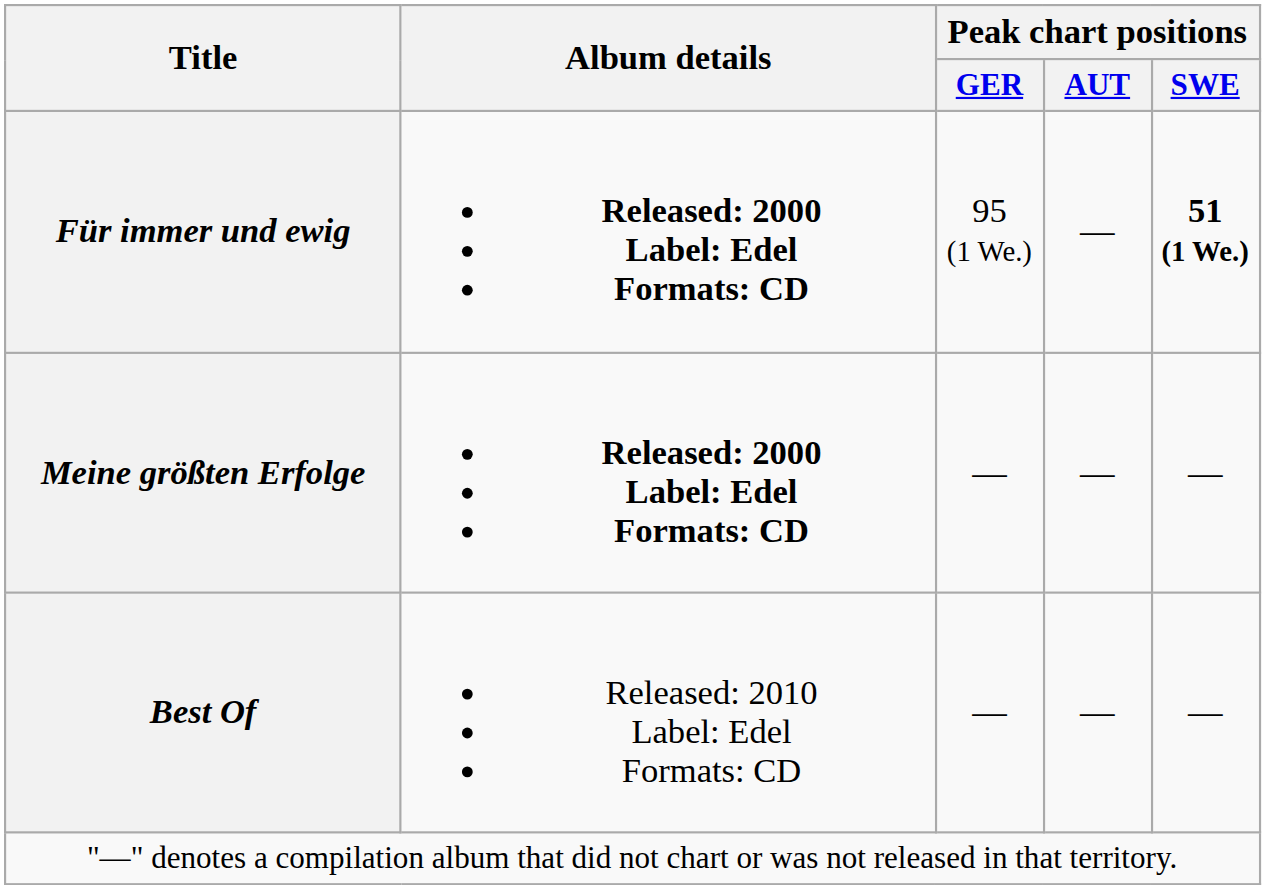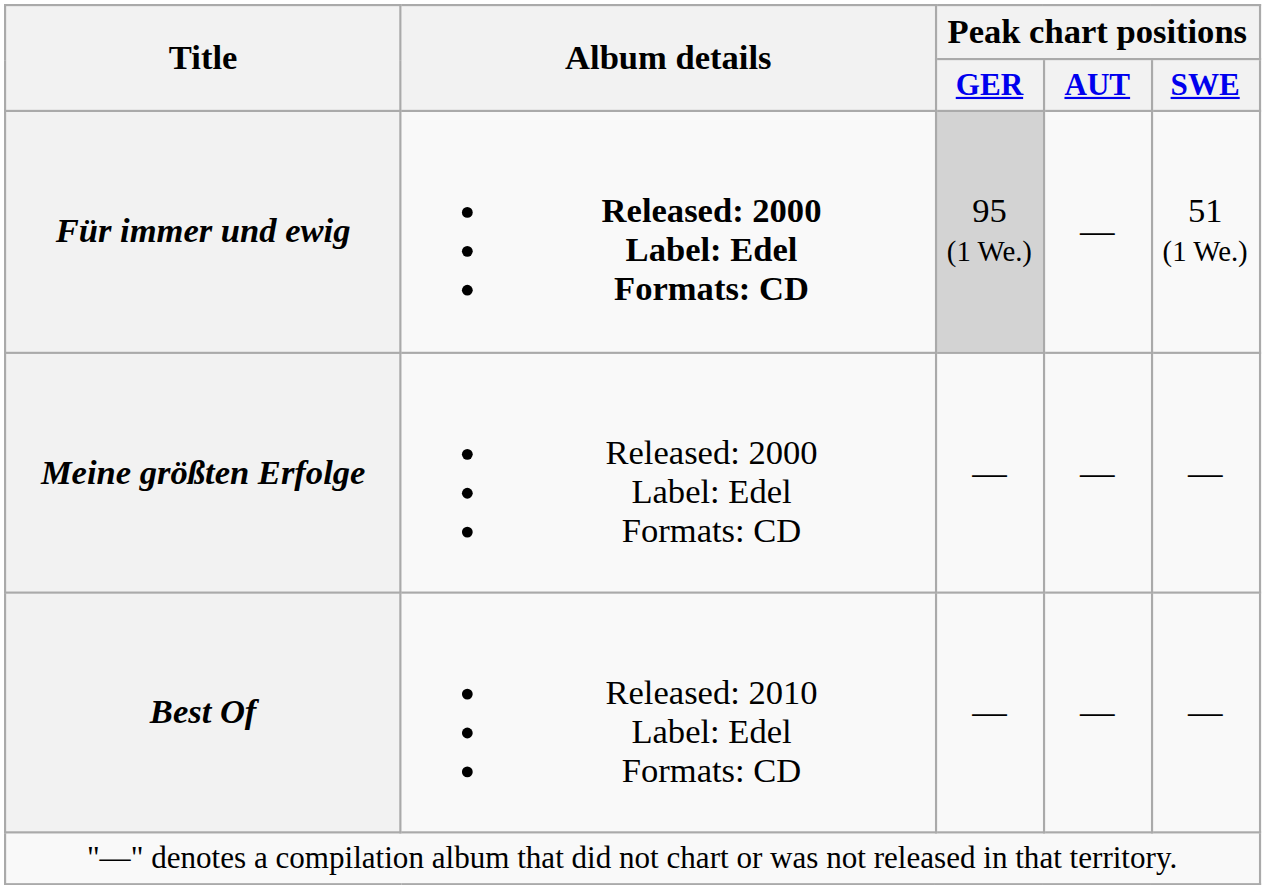Für immer und ewig | Peak chart positions / GER: no background -> lightgrey background
Für immer und ewig | Peak chart positions / SWE: bold -> normal
Meine größten Erfolge | Album details: bold -> normal
